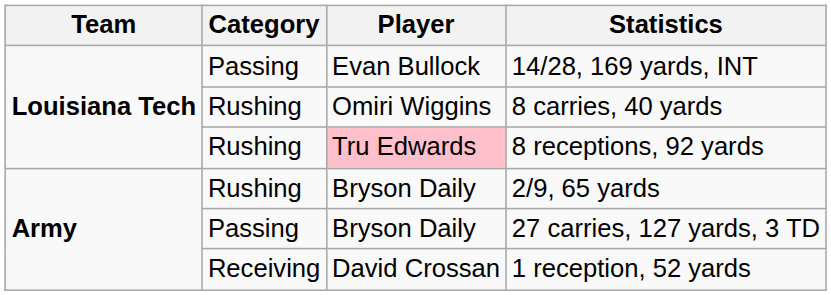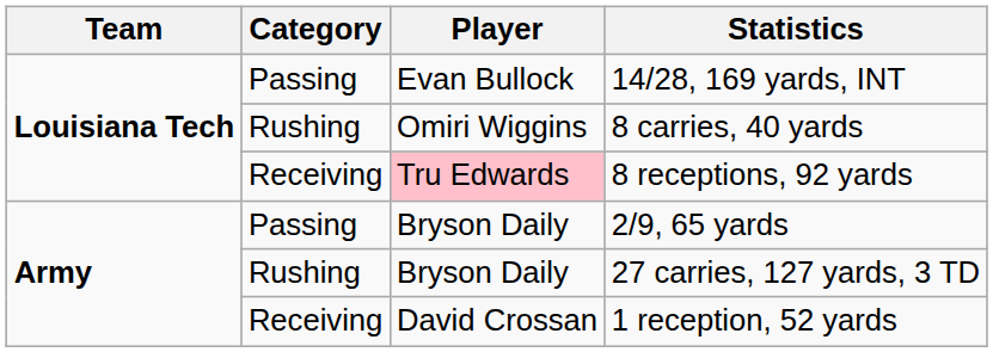8 receptions, 92 yards | Category: Rushing -> Receiving
2/9, 65 yards | Category: Rushing -> Passing
27 carries, 127 yards, 3 TD | Category: Passing -> Rushing
